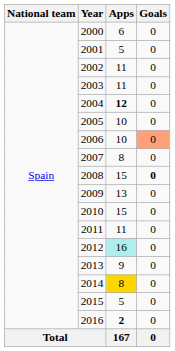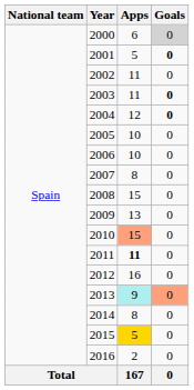2000 | Goals: no background -> lightgrey background
2001 | Goals: normal -> bold
2003 | Goals: normal -> bold
2004 | Apps: bold -> normal
2004 | Goals: normal -> bold
2006 | Goals: lightsalmon background -> no background
2008 | Goals: bold -> normal
2010 | Apps: no background -> lightsalmon background
2011 | Apps: normal -> bold
2012 | Apps: paleturquoise background -> no background
2013 | Apps: no background -> paleturquoise background
2013 | Goals: no background -> lightsalmon background
2014 | Apps: gold background -> no background
2015 | Apps: no background -> gold background
2016 | Apps: bold -> normal
